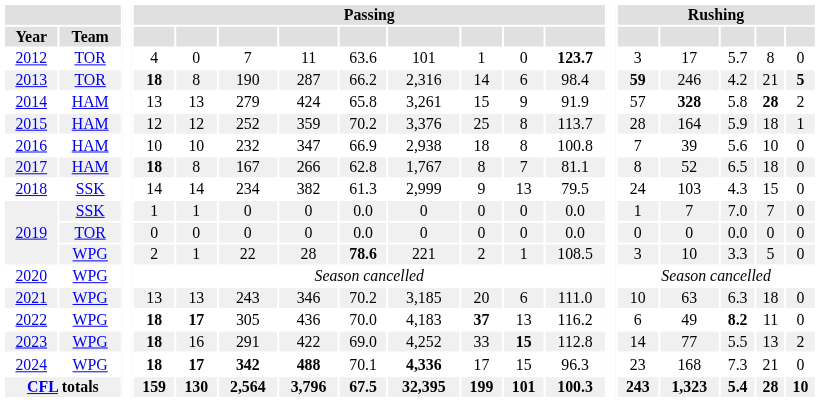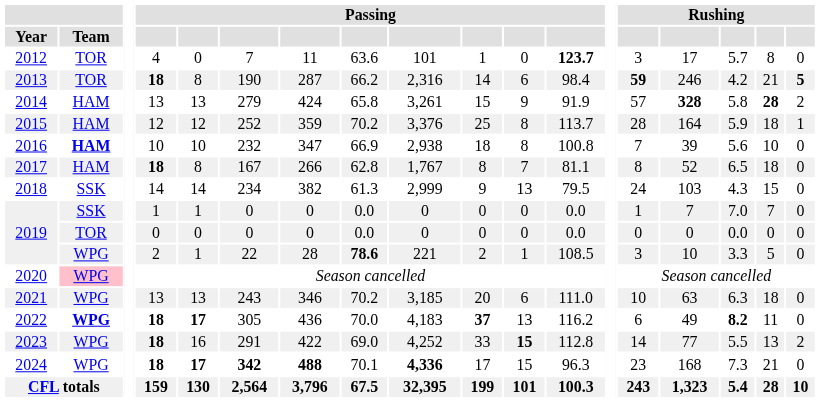2016 | Team: normal -> bold
2020 | Team: no background -> pink background
2022 | Team: normal -> bold
